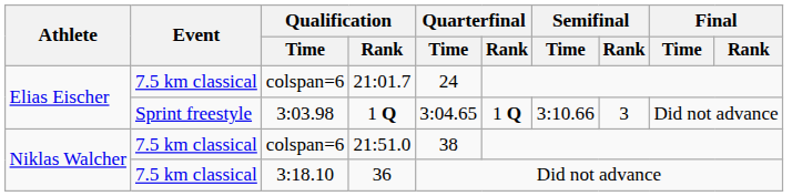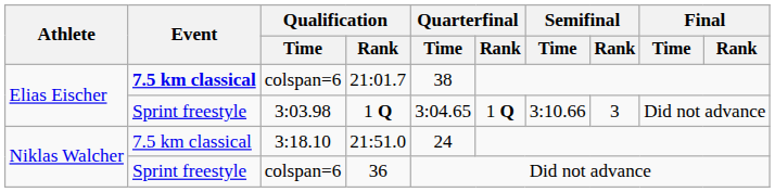21:01.7 | Event: normal -> bold
21:01.7 | Quarterfinal / Time: 24 -> 38
21:51.0 | Qualification / Time: colspan=6 -> 3:18.10
21:51.0 | Quarterfinal / Time: 38 -> 24
36 | Event: 7.5 km classical -> Sprint freestyle
36 | Qualification / Time: 3:18.10 -> colspan=6
